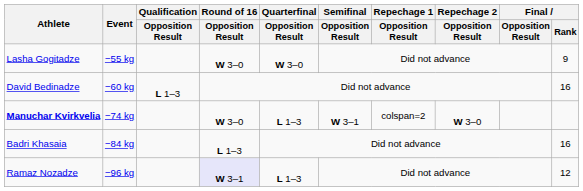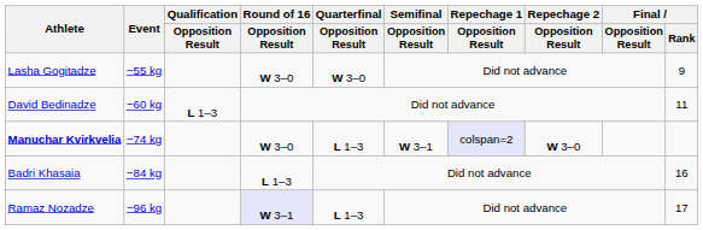David Bedinadze | Final / Rank: 16 -> 11
Manuchar Kvirkvelia | Repechage 1 / Opposition Result: no background -> lavender background
Ramaz Nozadze | Final / Rank: 12 -> 17
